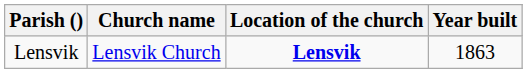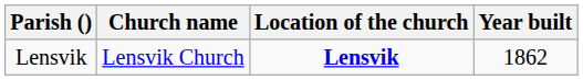row 2 | Year built: 1863 -> 1862
